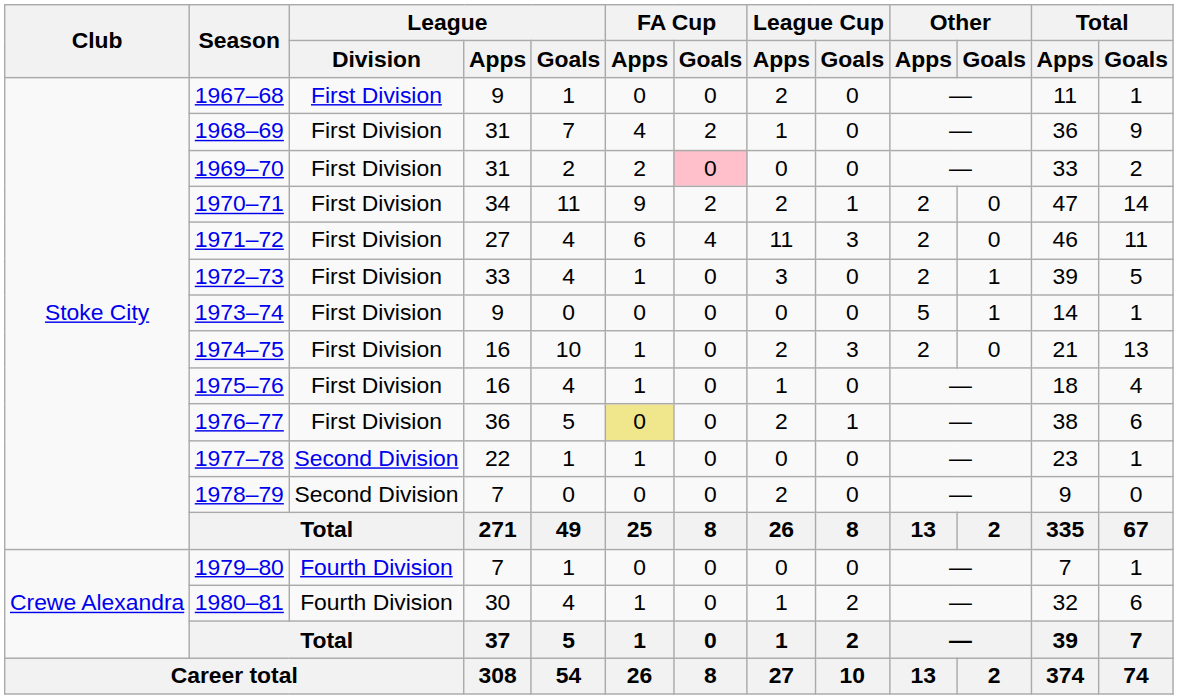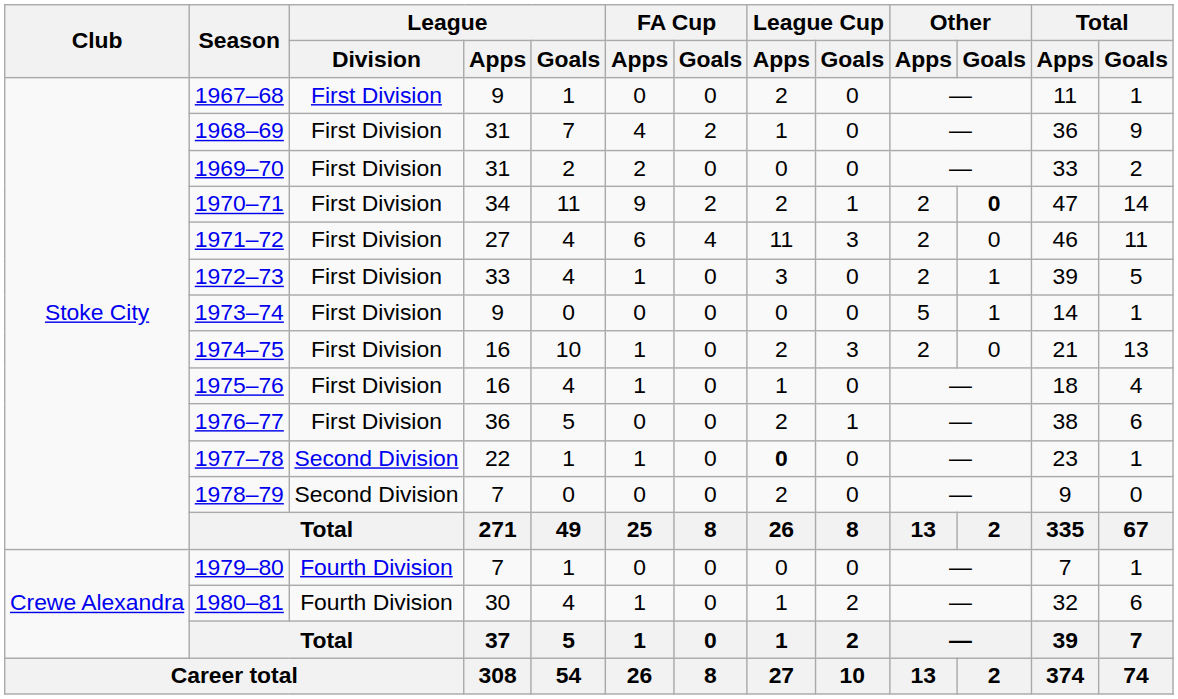1969–70 | FA Cup / Goals: pink background -> no background
1970–71 | Other / Goals: normal -> bold
1976–77 | FA Cup / Apps: khaki background -> no background
1977–78 | League Cup / Apps: normal -> bold
